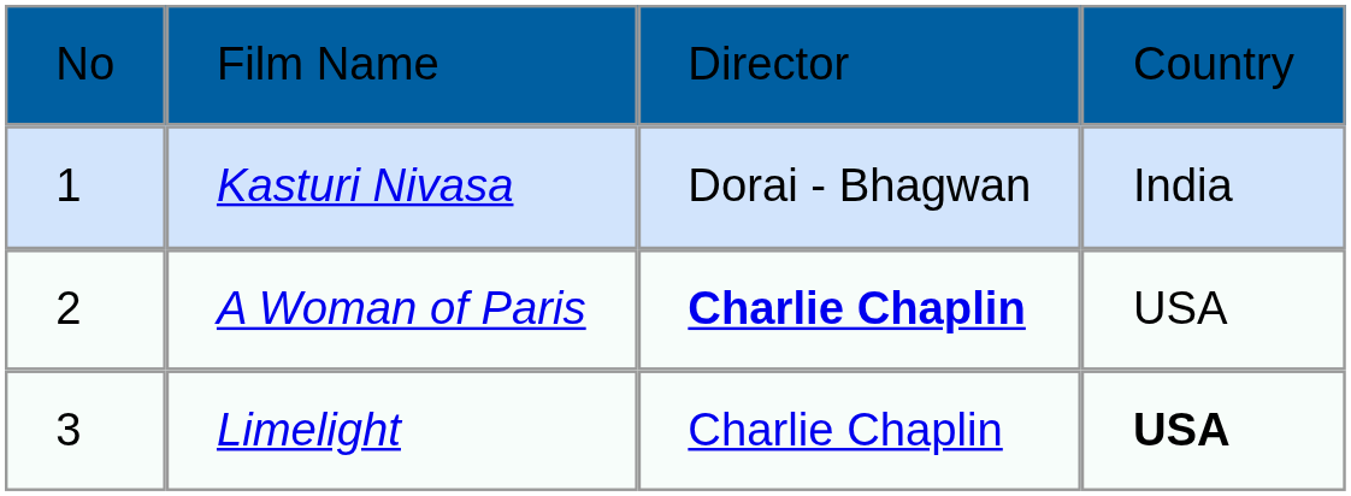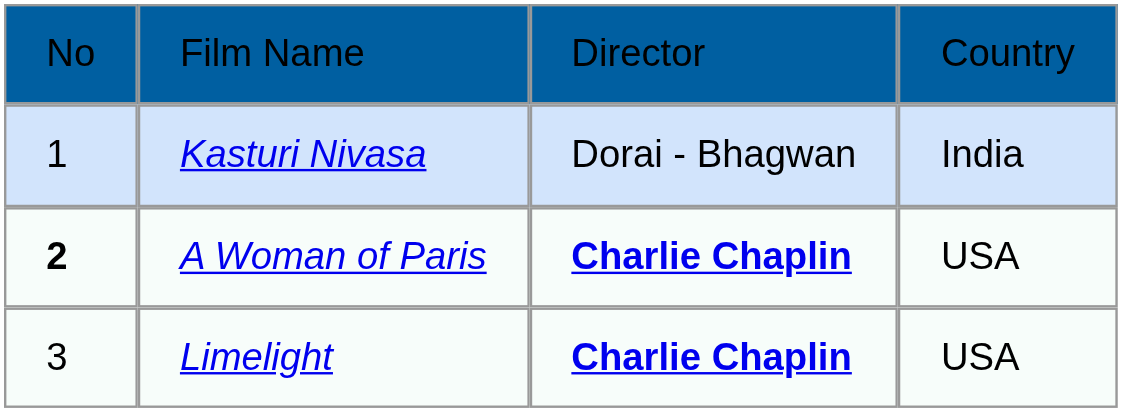A Woman of Paris | column 1: normal -> bold
Limelight | column 3: normal -> bold
Limelight | column 4: bold -> normal
